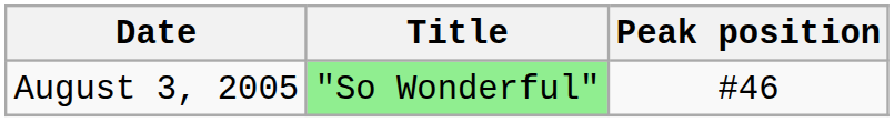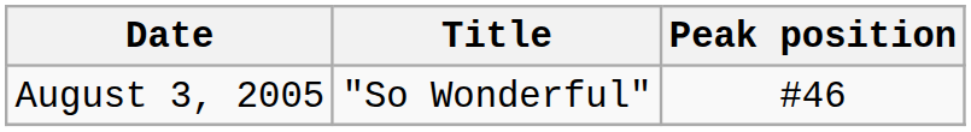August 3, 2005 | Title: lightgreen background -> no background
